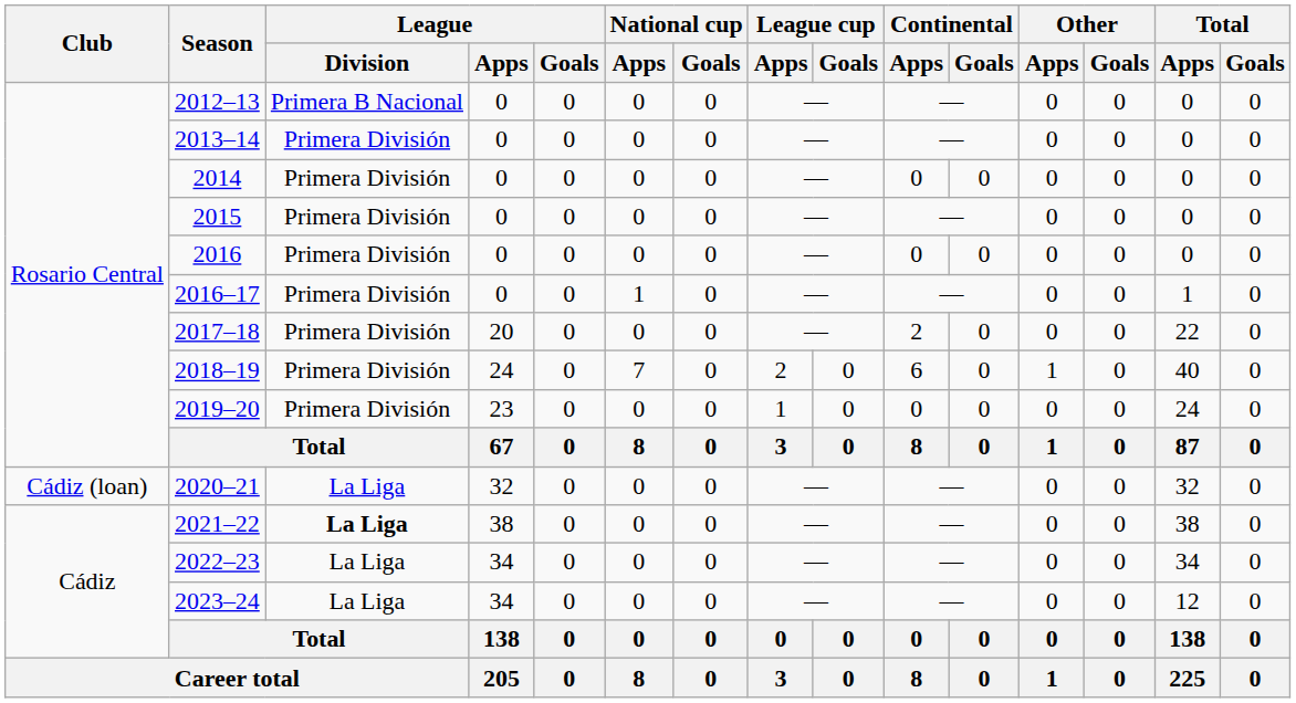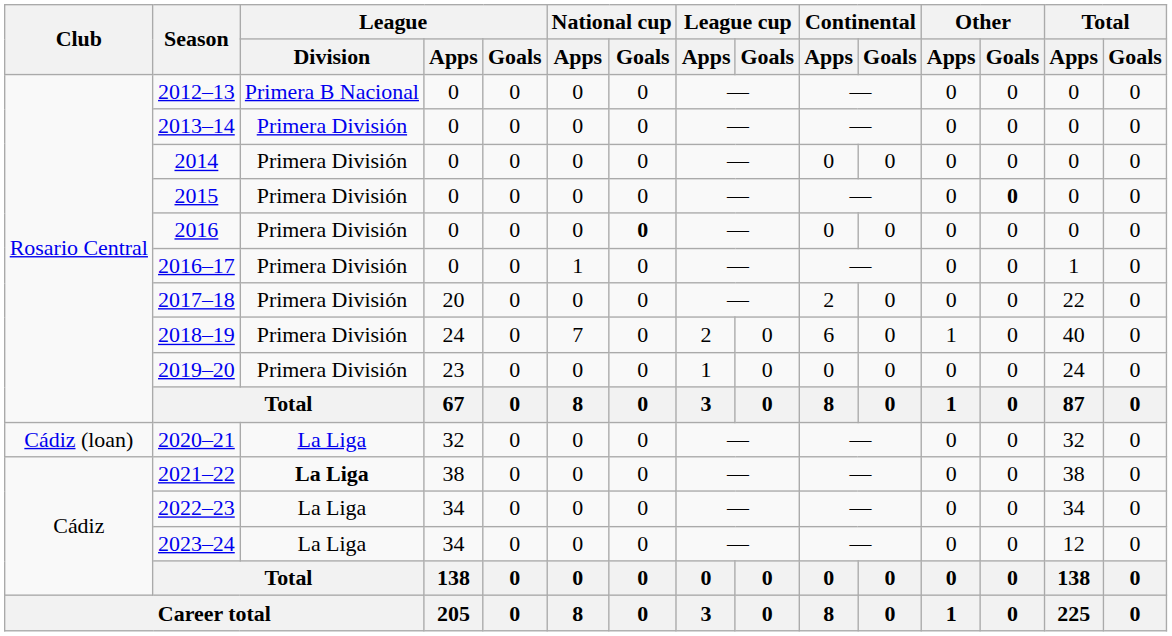2015 | Other / Goals: normal -> bold
2016 | National cup / Goals: normal -> bold
